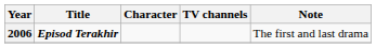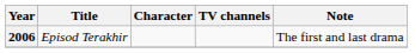2006 | Title: bold -> normal
